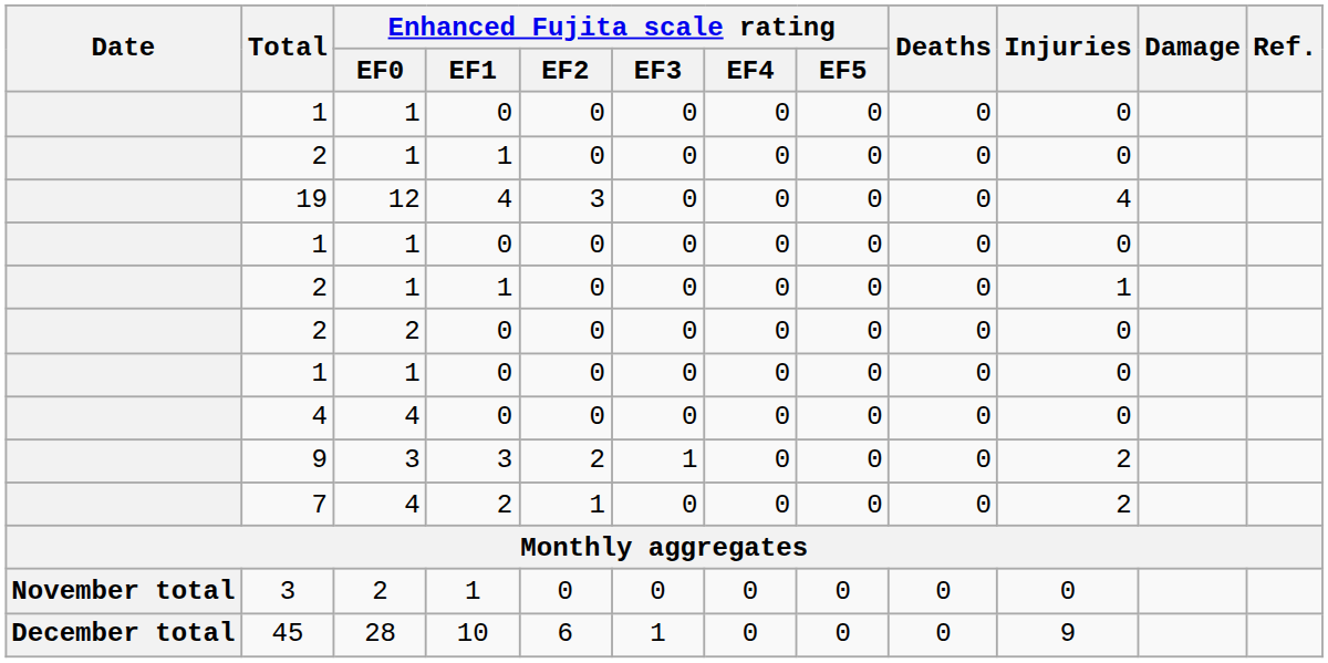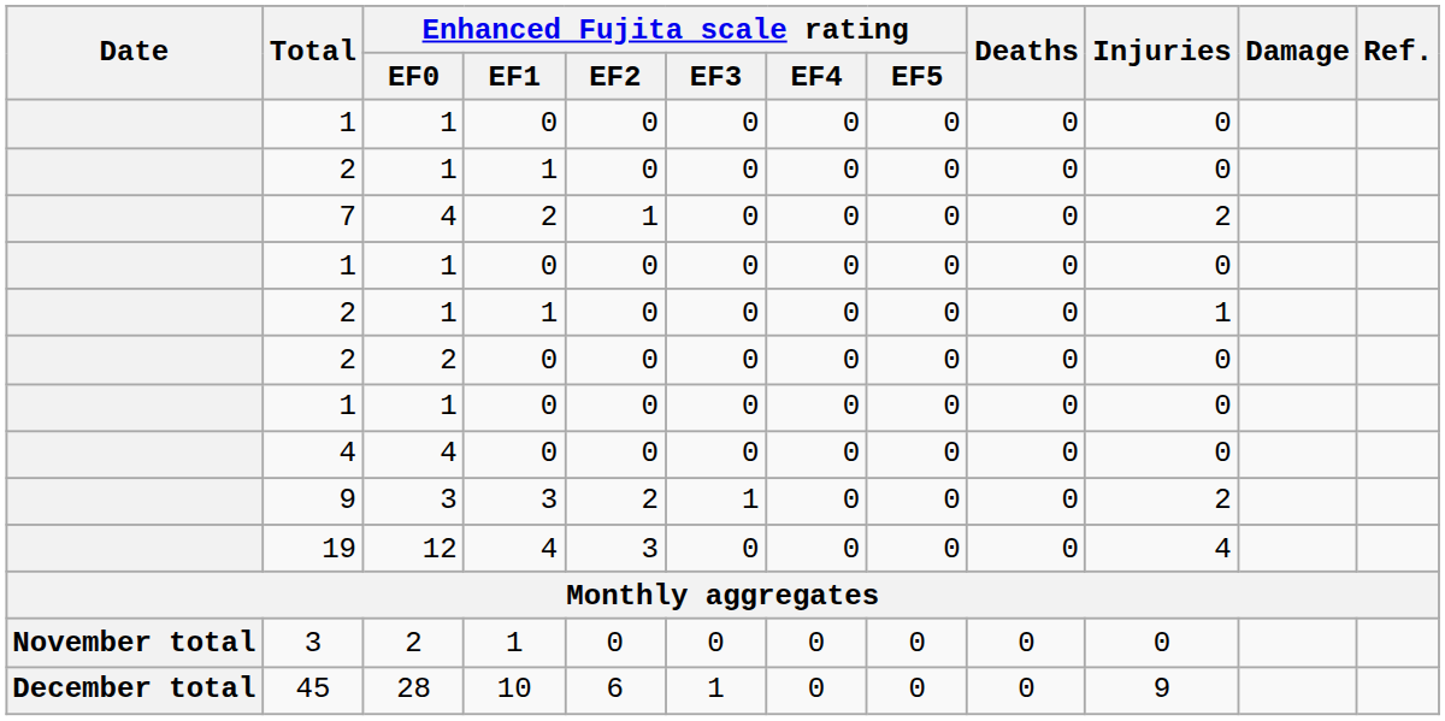rows swapped: 7 <-> 19
